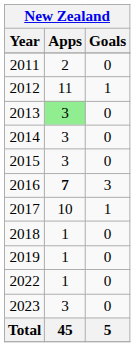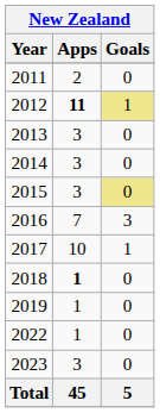2012 | Apps: normal -> bold
2012 | Goals: no background -> khaki background
2013 | Apps: lightgreen background -> no background
2015 | Goals: no background -> khaki background
2016 | Apps: bold -> normal
2018 | Apps: normal -> bold
